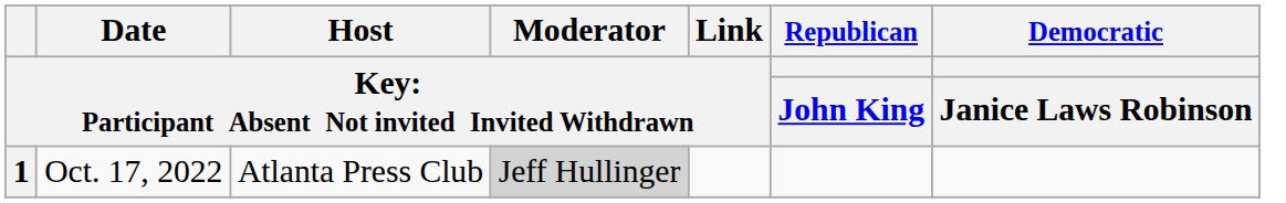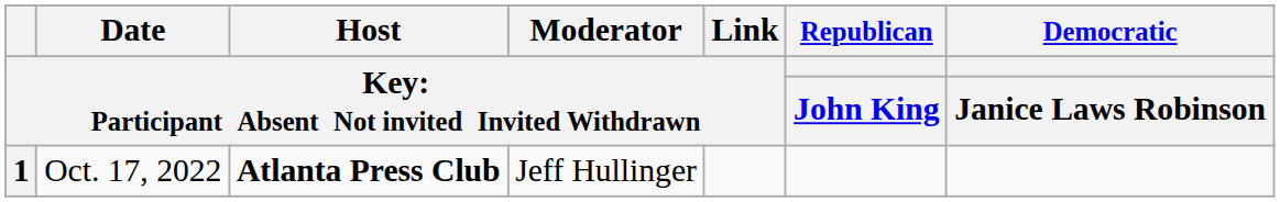1 | column 3: normal -> bold
1 | column 4: lightgrey background -> no background
